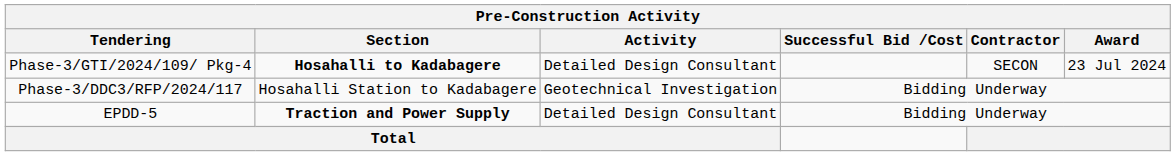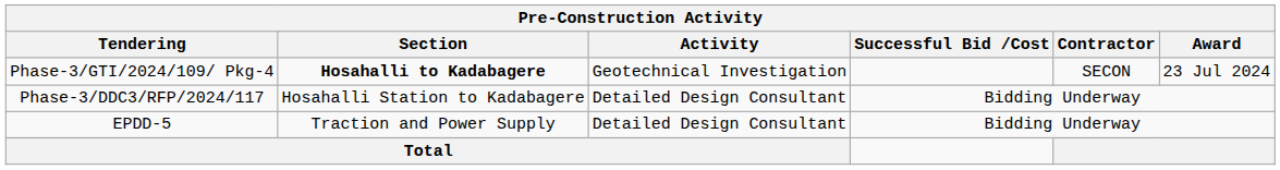Phase-3/GTI/2024/109/ Pkg-4 | Activity: Detailed Design Consultant -> Geotechnical Investigation
Phase-3/DDC3/RFP/2024/117 | Activity: Geotechnical Investigation -> Detailed Design Consultant
EPDD-5 | Section: bold -> normal
